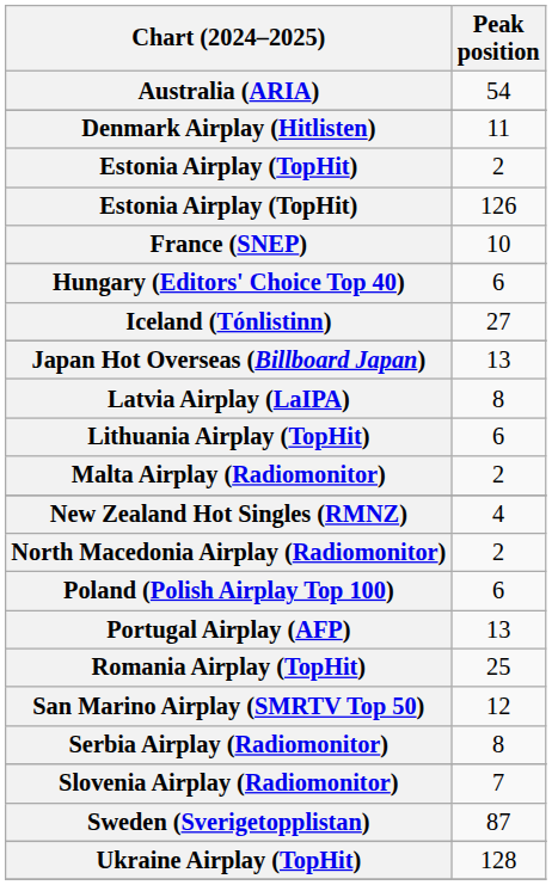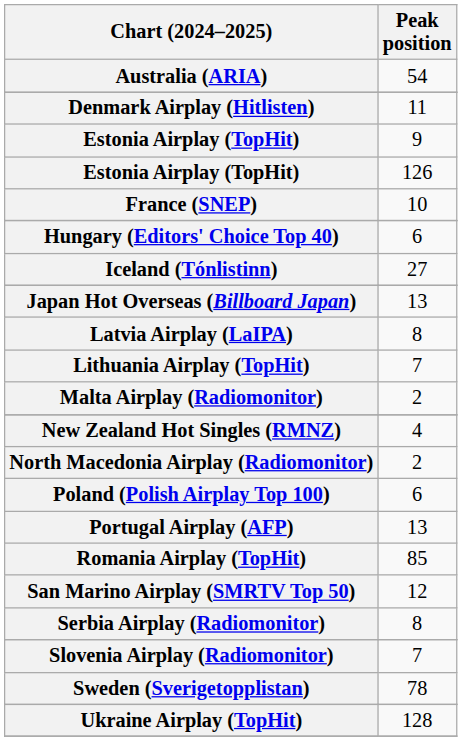row 4 | Peak position: 2 -> 9
row 11 | Peak position: 6 -> 7
row 17 | Peak position: 25 -> 85
row 21 | Peak position: 87 -> 78
